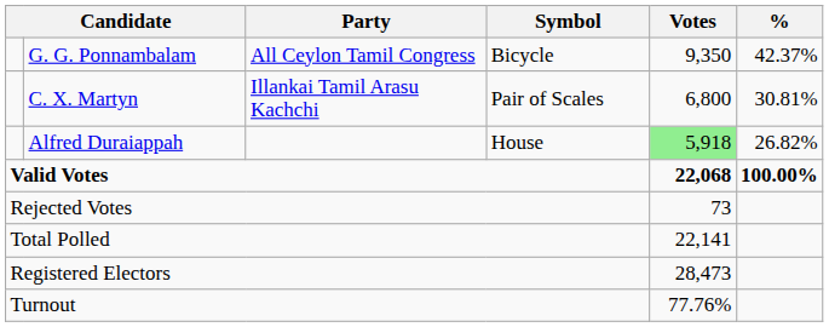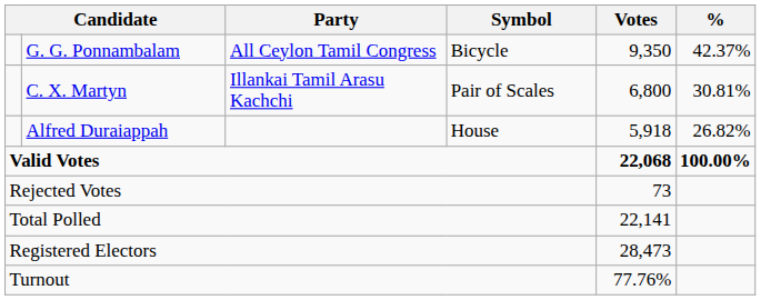Alfred Duraiappah | Votes: lightgreen background -> no background
